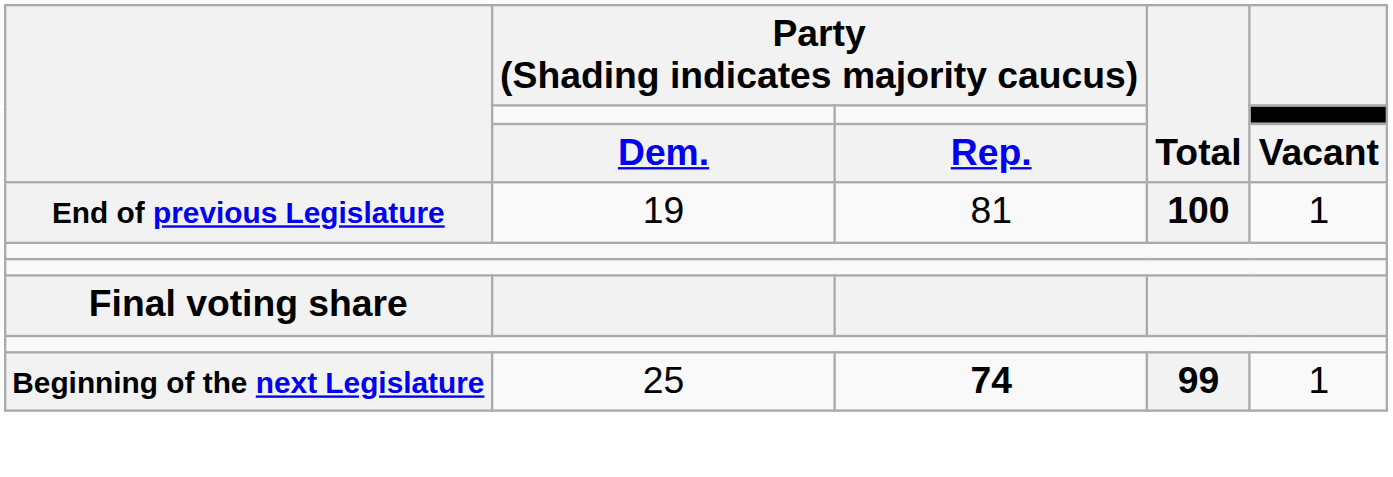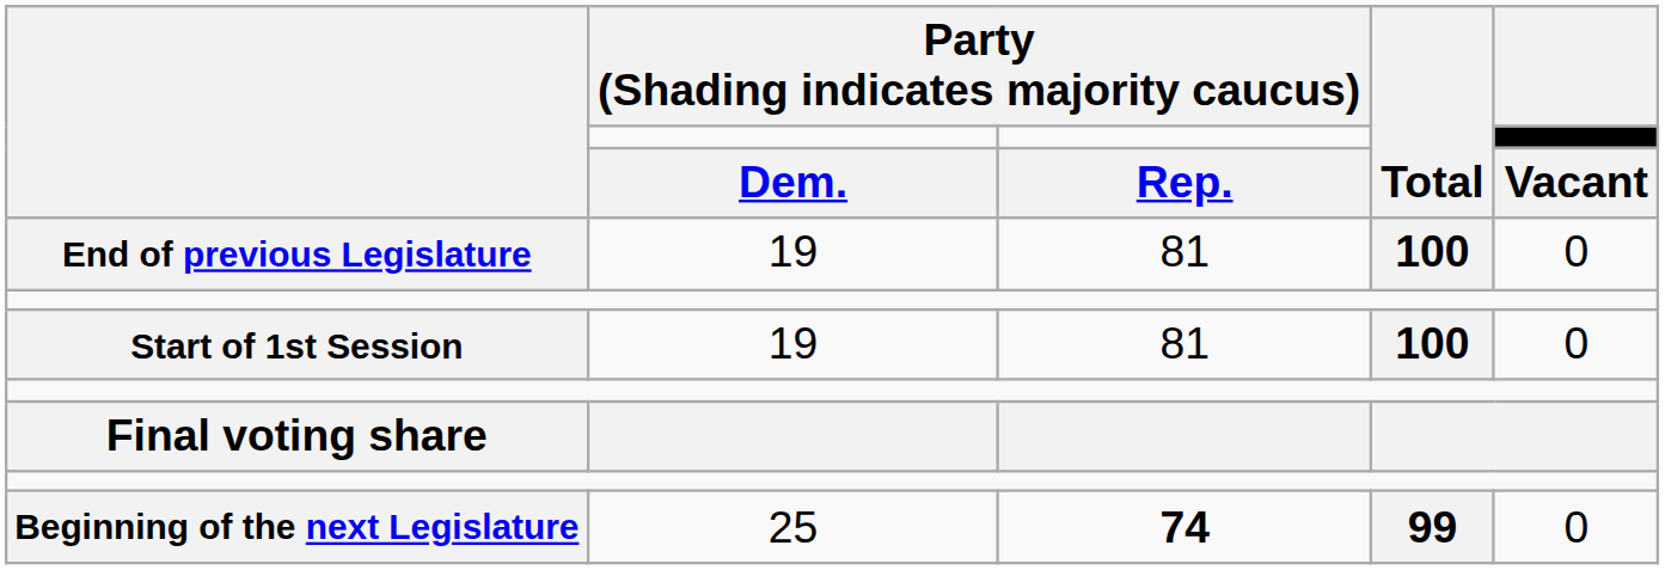End of previous Legislature | column 5: 1 -> 0
+ row: Start of 1st Session | 19 | 81 | 100 | 0
Beginning of the next Legislature | column 5: 1 -> 0
